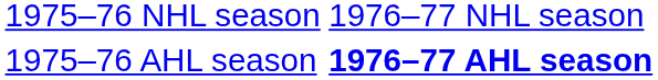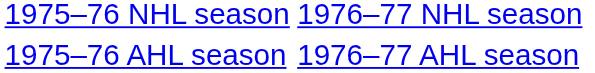1975–76 AHL season | column 2: bold -> normal
